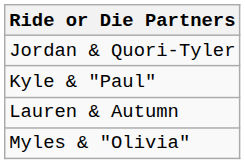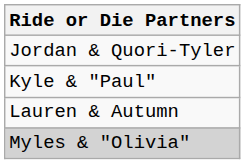row 5 | column 1: no background -> lightgrey background
